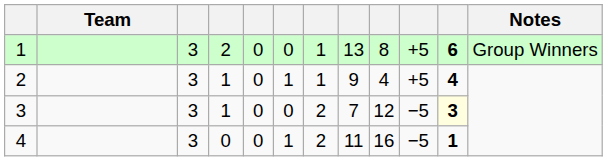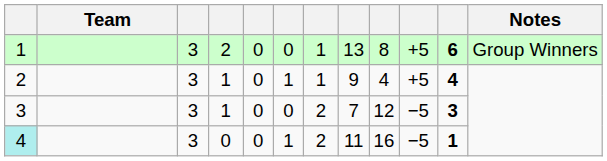row 4 | column 11: lightyellow background -> no background
row 5 | column 1: no background -> paleturquoise background
